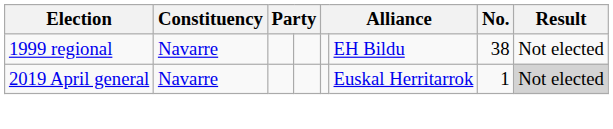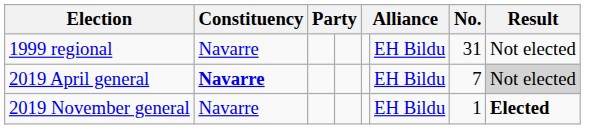1999 regional | No.: 38 -> 31
2019 April general | Constituency: normal -> bold
2019 April general | column 6: Euskal Herritarrok -> EH Bildu
2019 April general | No.: 1 -> 7
+ row: 2019 November general | Navarre | EH Bildu | 1 | Elected
